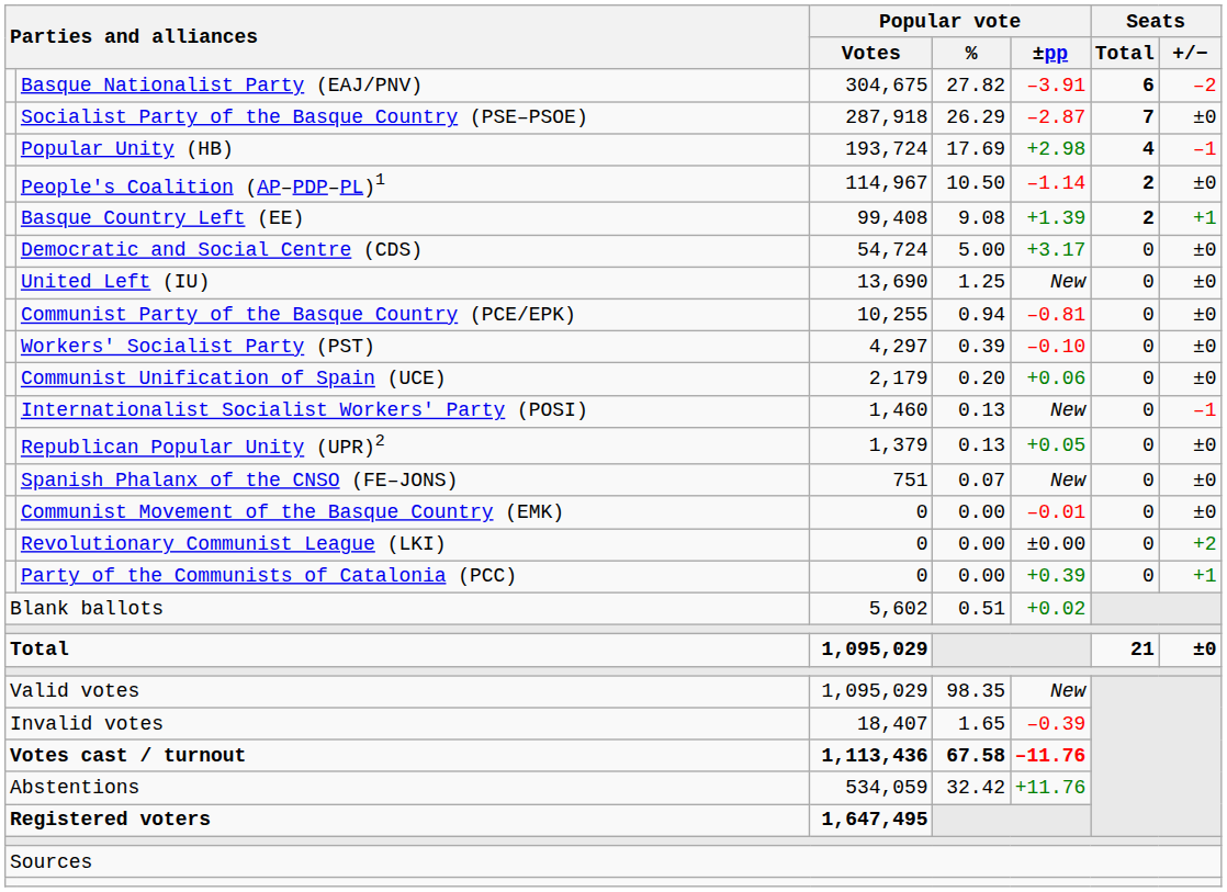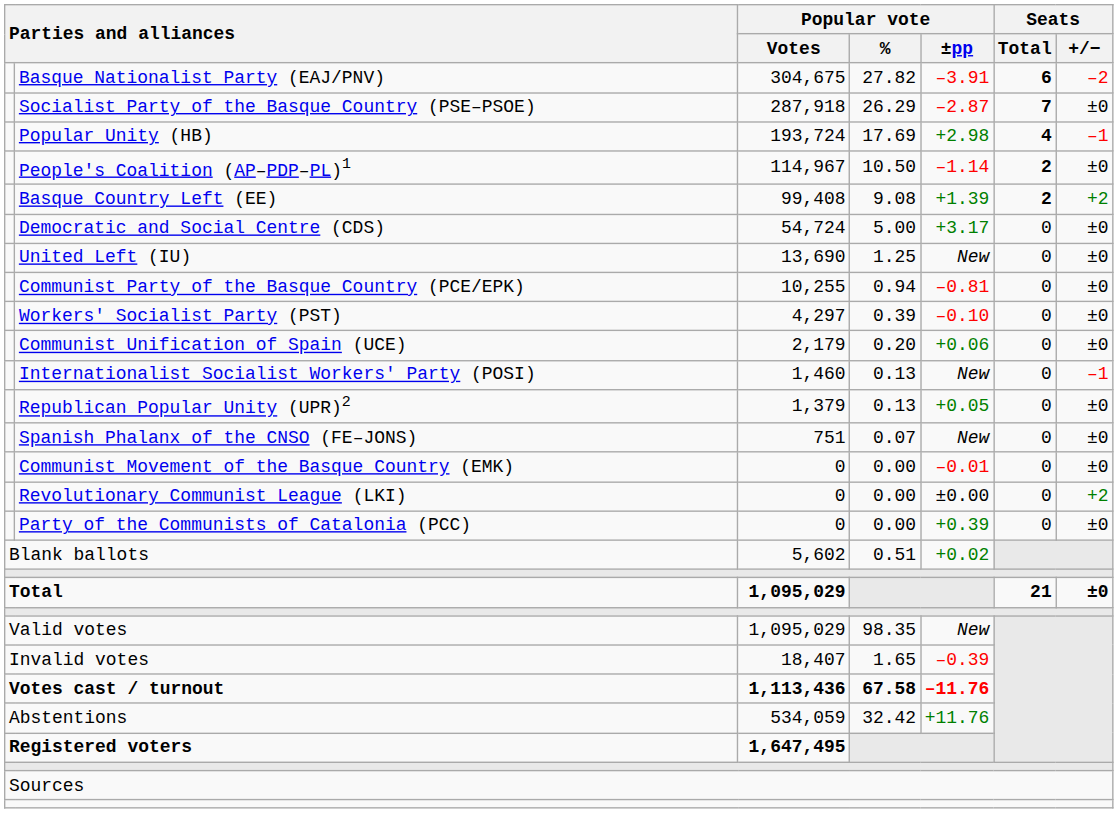Basque Country Left (EE) | Seats / +/−: +1 -> +2
Party of the Communists of Catalonia (PCC) | Seats / +/−: +1 -> ±0
